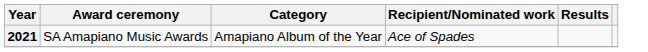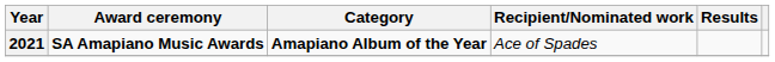2021 | Award ceremony: normal -> bold
2021 | Category: normal -> bold
